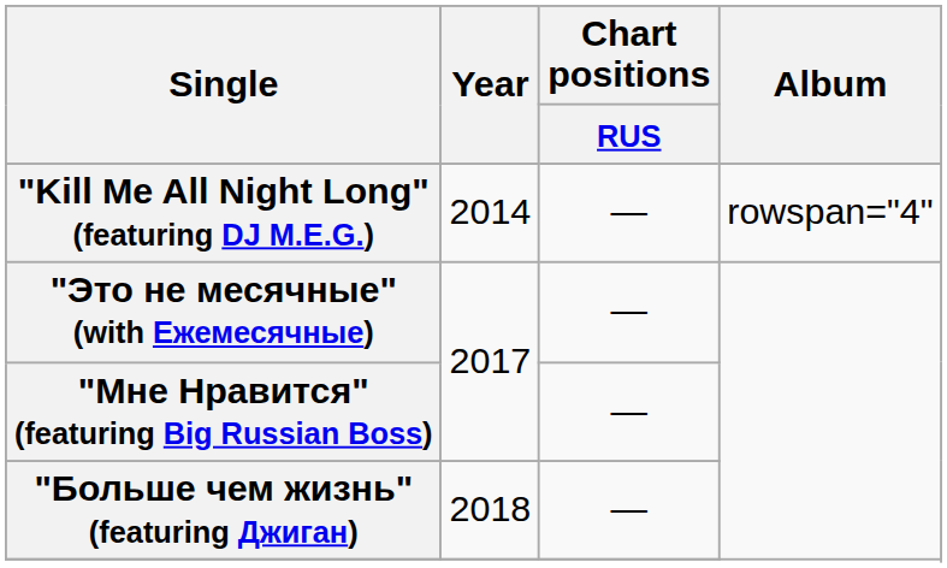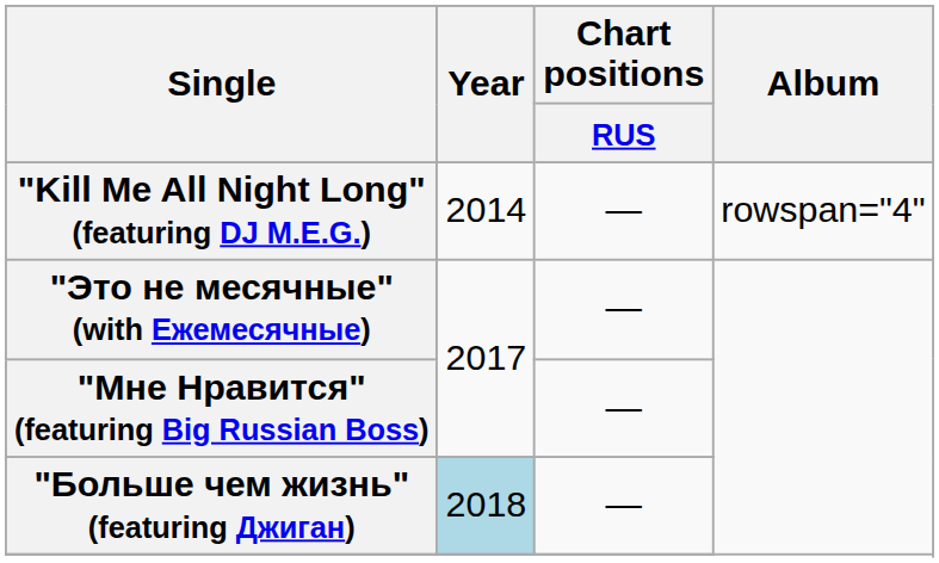"Больше чем жизнь" (featuring Джиган) | Year: no background -> lightblue background
